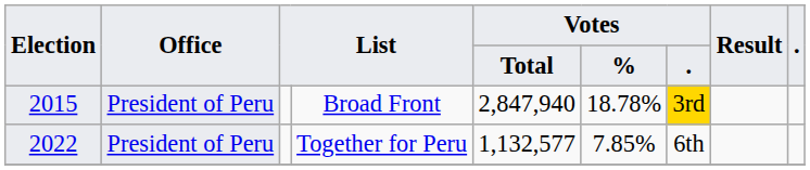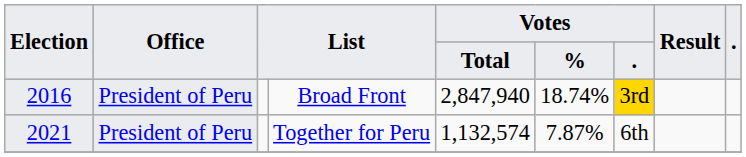Broad Front | Election: 2015 -> 2016
Broad Front | Votes / %: 18.78% -> 18.74%
Together for Peru | Election: 2022 -> 2021
Together for Peru | Votes / Total: 1,132,577 -> 1,132,574
Together for Peru | Votes / %: 7.85% -> 7.87%
